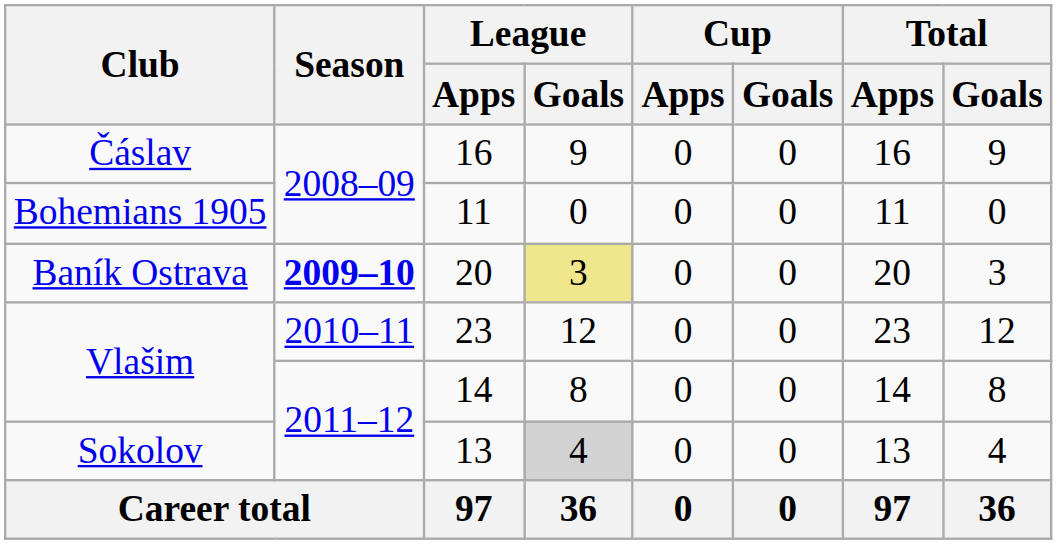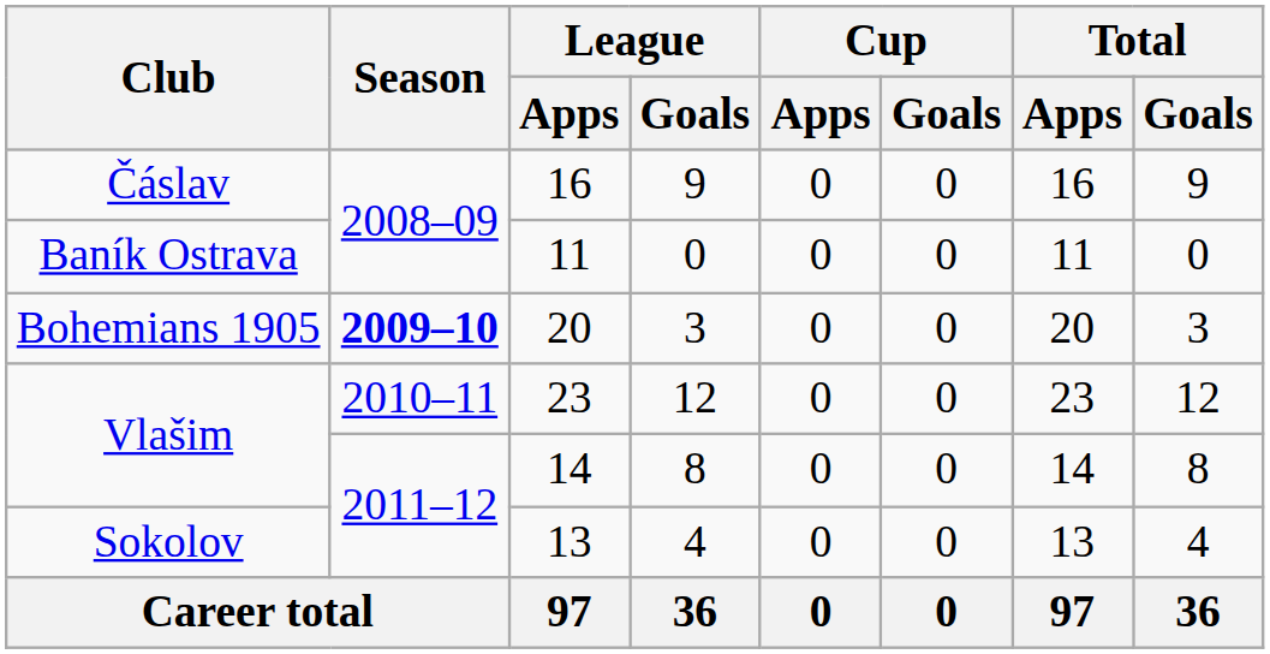row 4 | Club: Bohemians 1905 -> Baník Ostrava
row 5 | Club: Baník Ostrava -> Bohemians 1905
row 5 | League / Goals: khaki background -> no background
row 8 | League / Goals: lightgrey background -> no background
